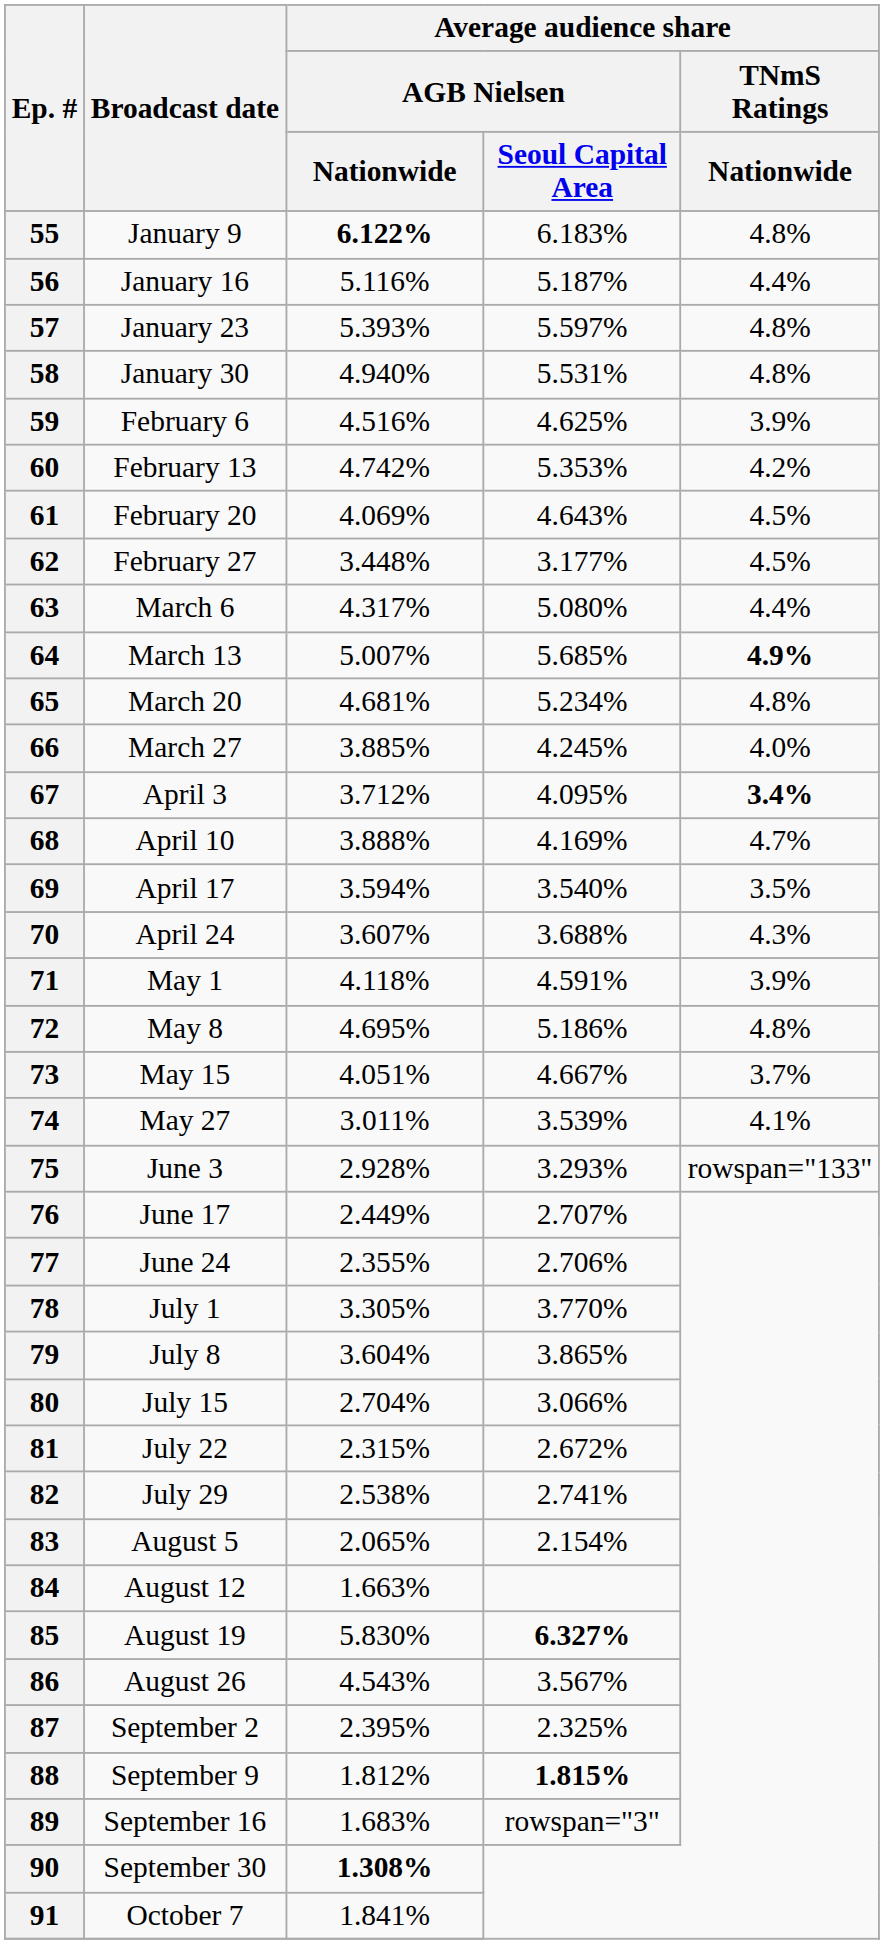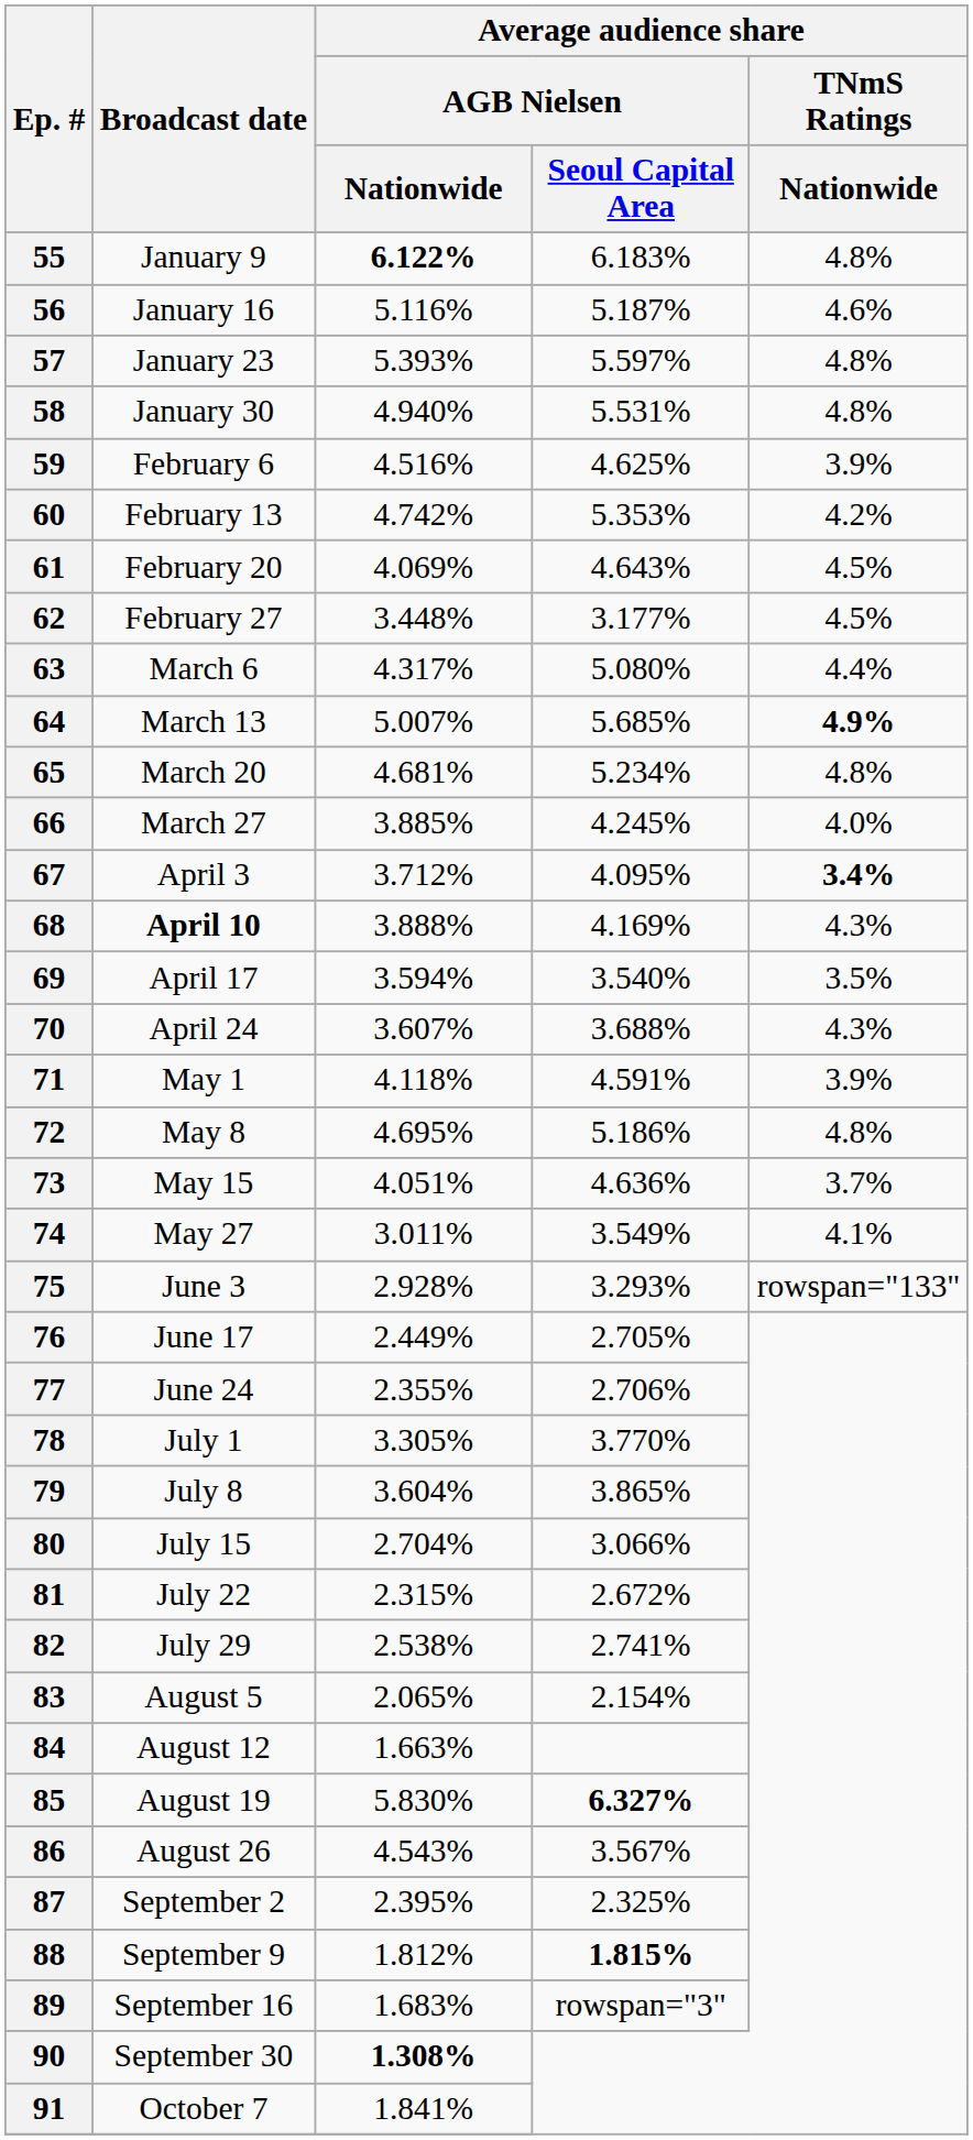56 | Average audience share / TNmS Ratings / Nationwide: 4.4% -> 4.6%
68 | Broadcast date: normal -> bold
68 | Average audience share / TNmS Ratings / Nationwide: 4.7% -> 4.3%
73 | Average audience share / AGB Nielsen / Seoul Capital Area: 4.667% -> 4.636%
74 | Average audience share / AGB Nielsen / Seoul Capital Area: 3.539% -> 3.549%
76 | Average audience share / AGB Nielsen / Seoul Capital Area: 2.707% -> 2.705%
